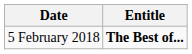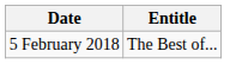5 February 2018 | Entitle: bold -> normal
